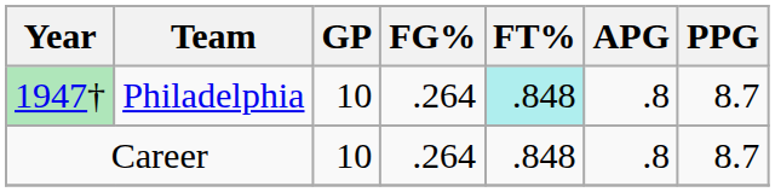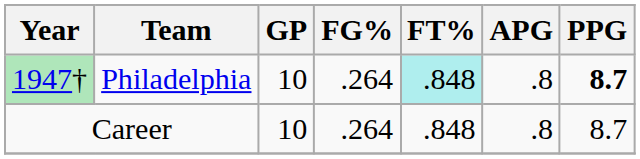1947† | PPG: normal -> bold
